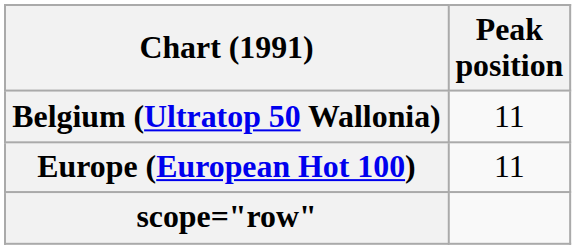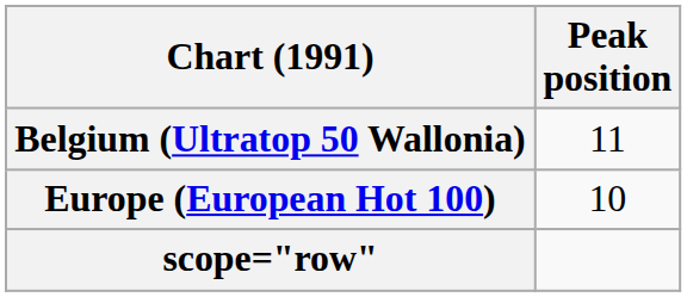Europe (European Hot 100) | Peak position: 11 -> 10
